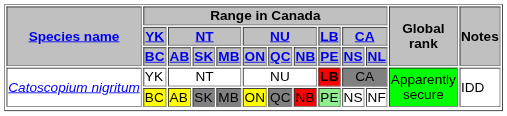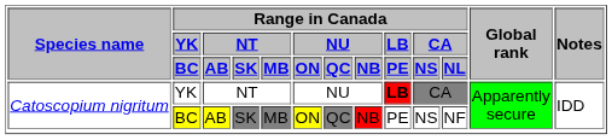row 5 | Range in Canada / LB / PE: lightgreen background -> no background
